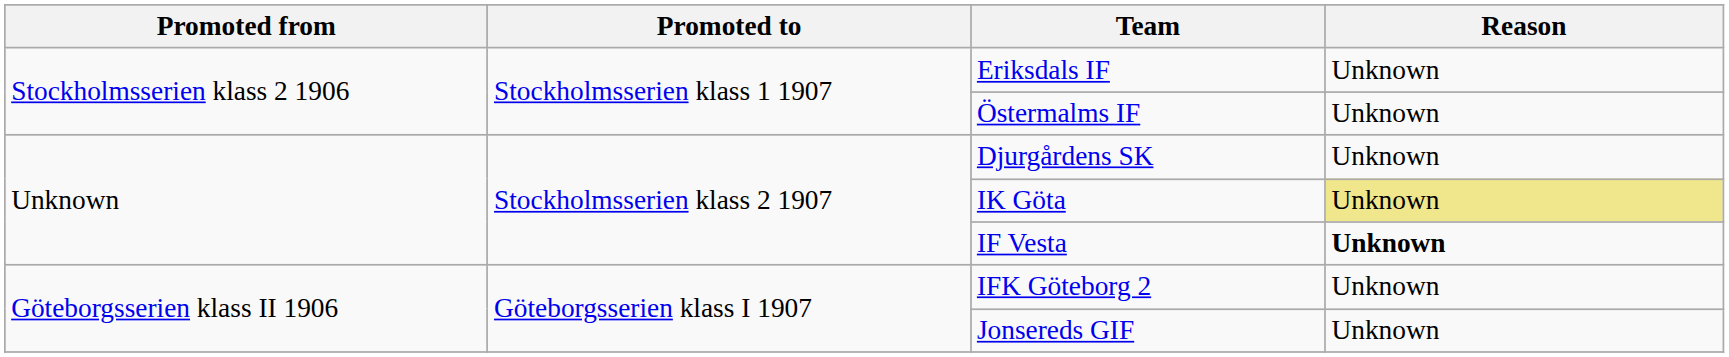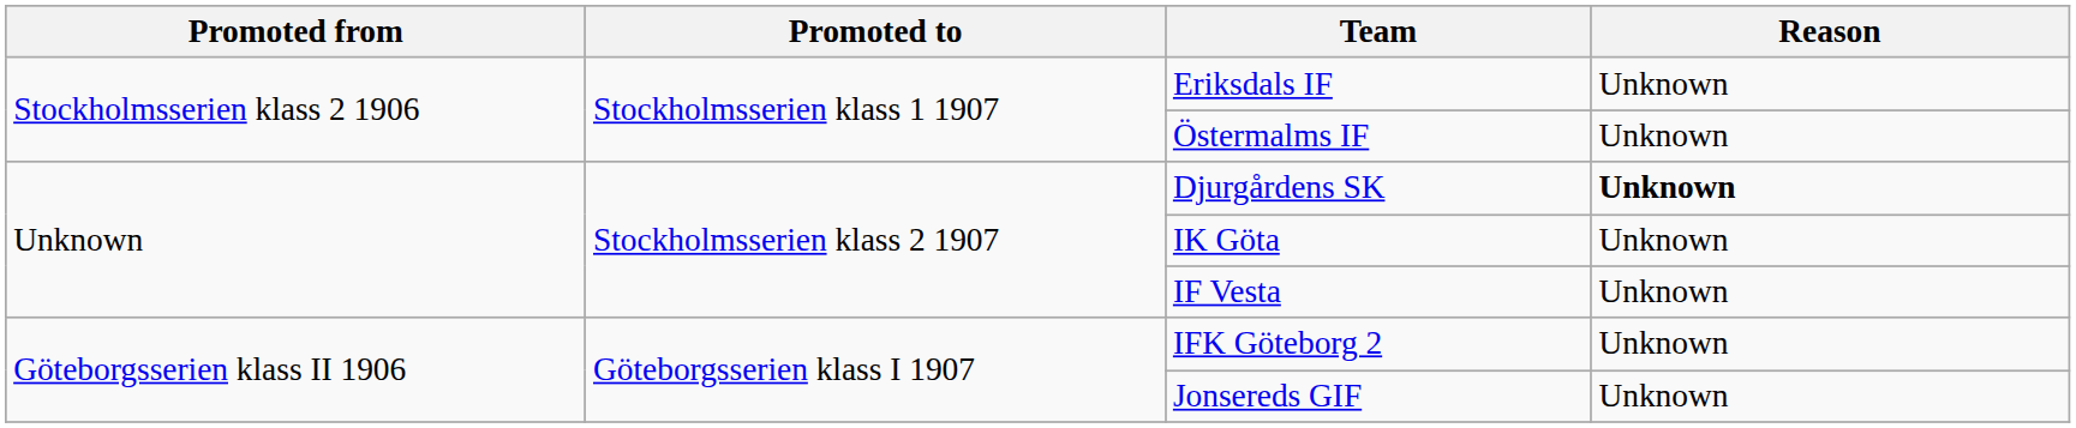Djurgårdens SK | Reason: normal -> bold
IK Göta | Reason: khaki background -> no background
IF Vesta | Reason: bold -> normal
